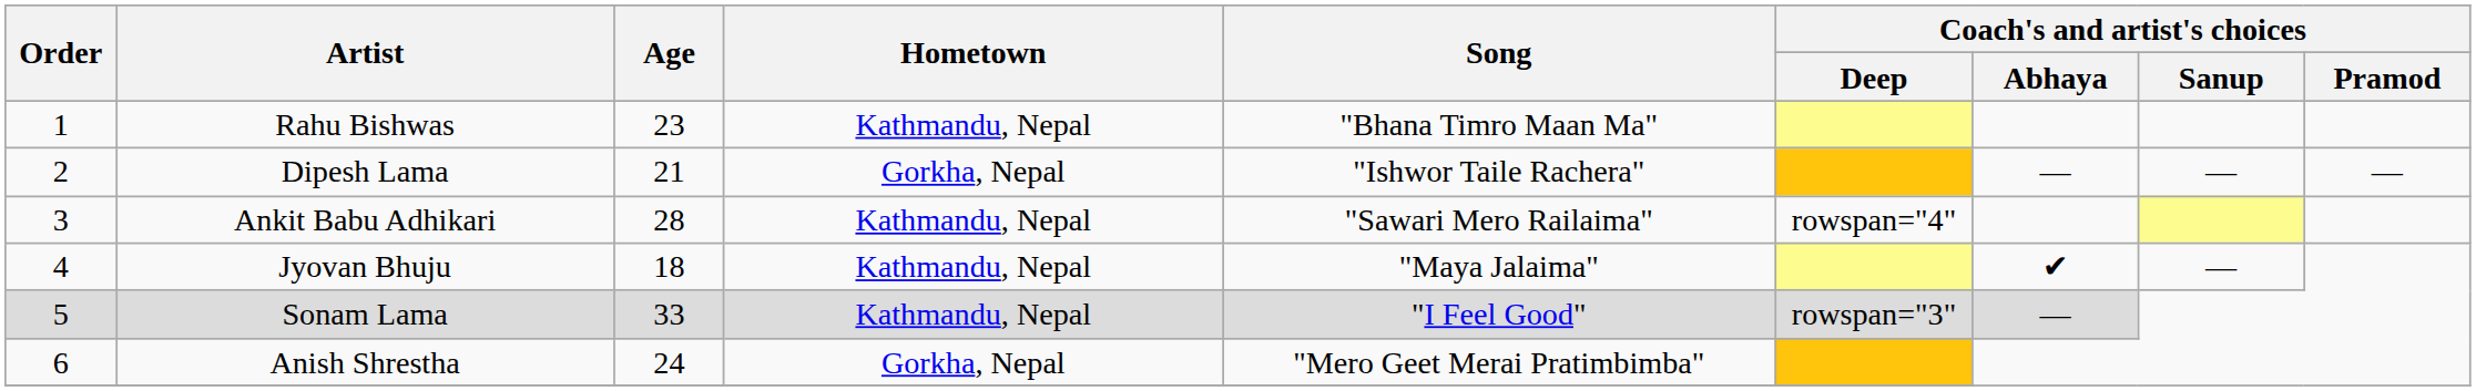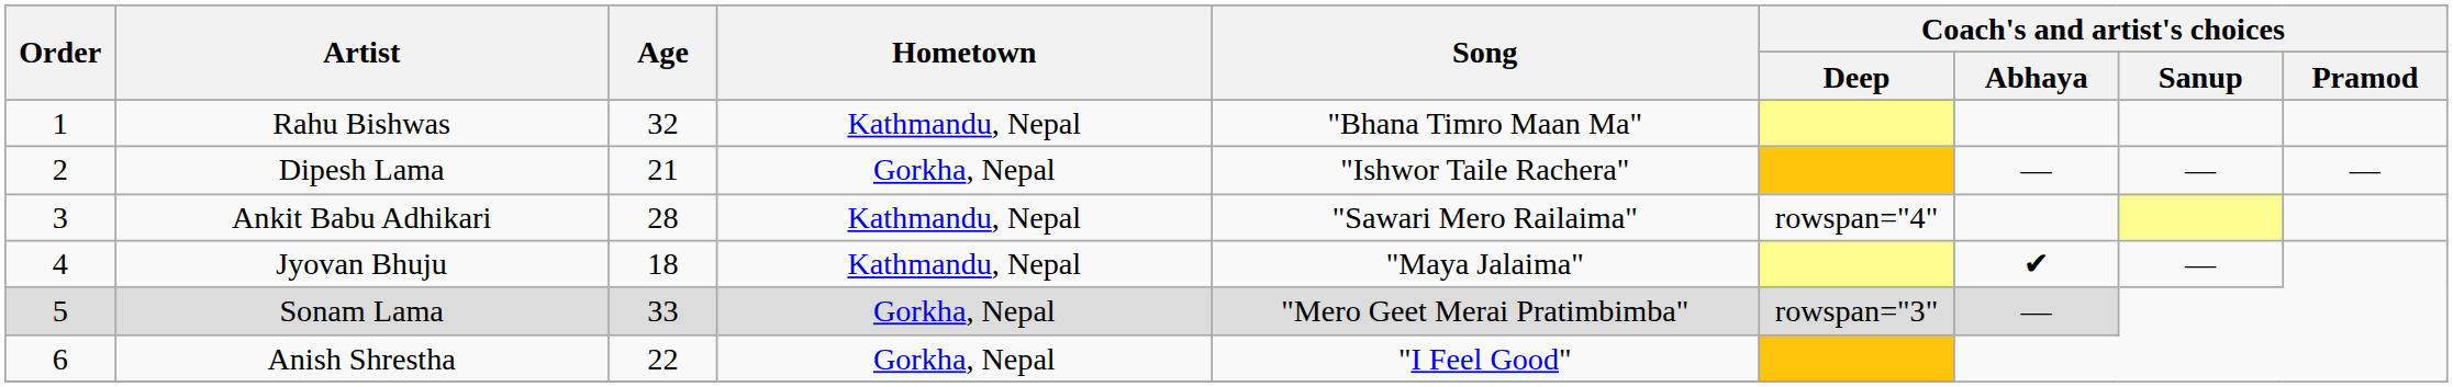Rahu Bishwas | Age: 23 -> 32
Sonam Lama | Hometown: Kathmandu, Nepal -> Gorkha, Nepal
Sonam Lama | Song: "I Feel Good" -> "Mero Geet Merai Pratimbimba"
Anish Shrestha | Age: 24 -> 22
Anish Shrestha | Song: "Mero Geet Merai Pratimbimba" -> "I Feel Good"
